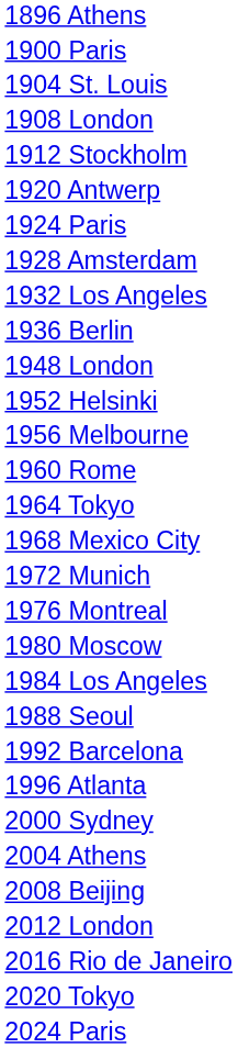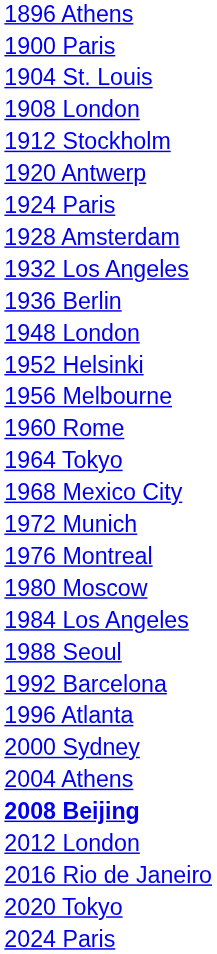2008 Beijing | column 1: normal -> bold
